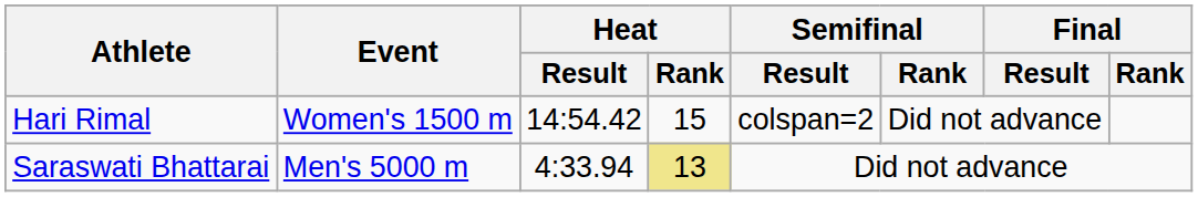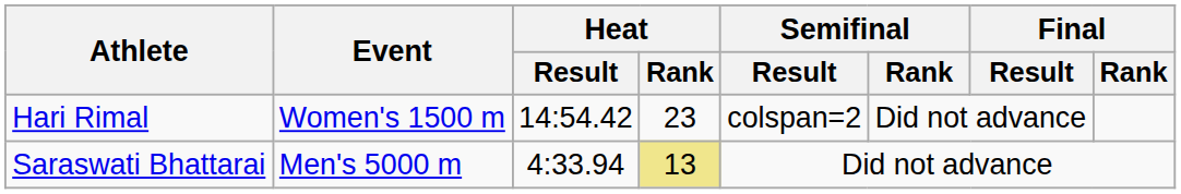Hari Rimal | Heat / Rank: 15 -> 23
